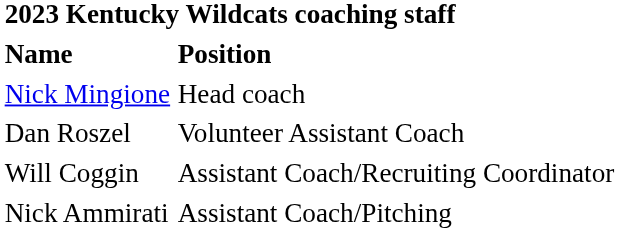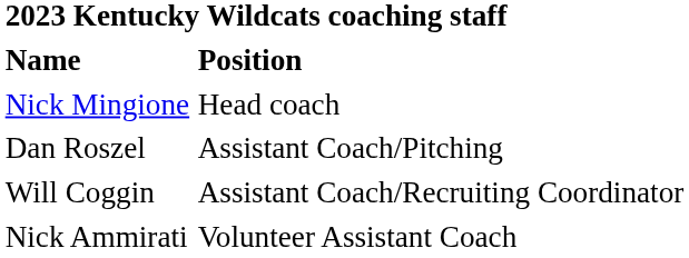Dan Roszel | Position: Volunteer Assistant Coach -> Assistant Coach/Pitching
Nick Ammirati | Position: Assistant Coach/Pitching -> Volunteer Assistant Coach
